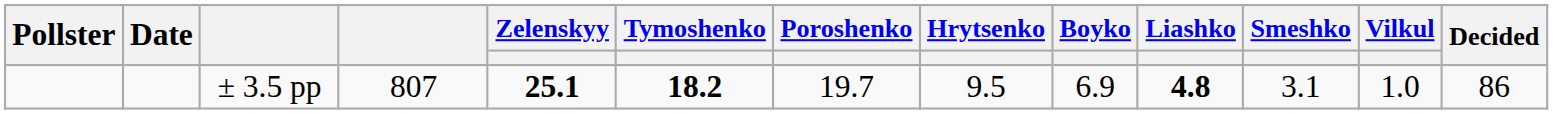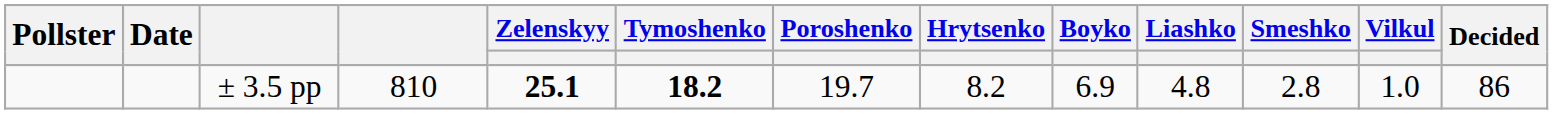± 3.5 pp | column 4: 807 -> 810
± 3.5 pp | Hrytsenko: 9.5 -> 8.2
± 3.5 pp | Liashko: bold -> normal
± 3.5 pp | Smeshko: 3.1 -> 2.8
